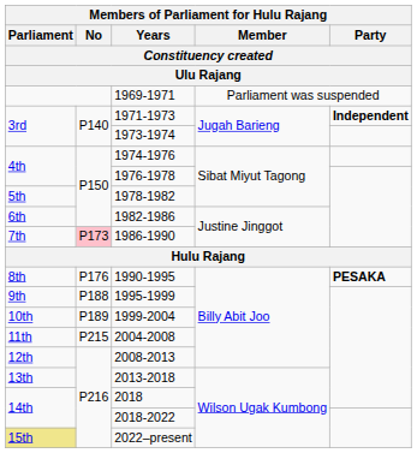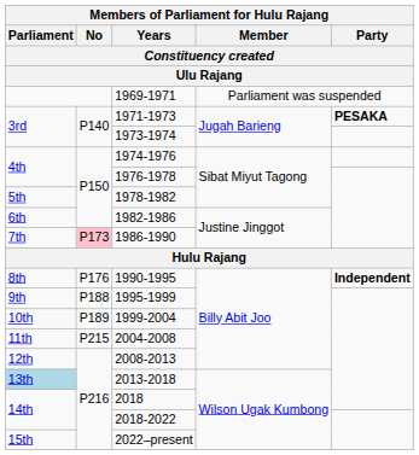1971-1973 | Party: Independent -> PESAKA
1990-1995 | Party: PESAKA -> Independent
2013-2018 | Parliament: no background -> lightblue background
2022–present | Parliament: khaki background -> no background
